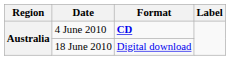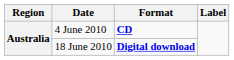18 June 2010 | Format: normal -> bold
